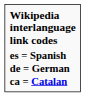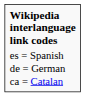row 2 | column 1: bold -> normal
